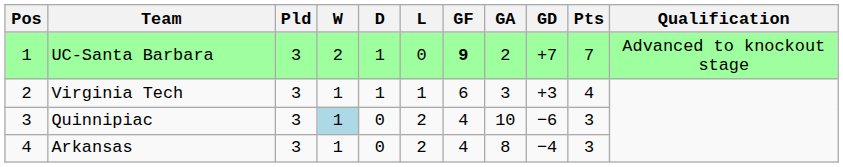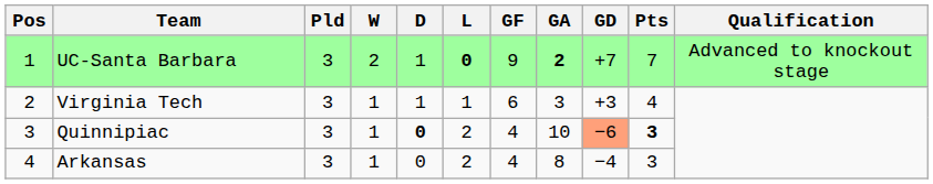UC-Santa Barbara | L: normal -> bold
UC-Santa Barbara | GF: bold -> normal
UC-Santa Barbara | GA: normal -> bold
Quinnipiac | W: lightblue background -> no background
Quinnipiac | D: normal -> bold
Quinnipiac | GD: no background -> lightsalmon background
Quinnipiac | Pts: normal -> bold
